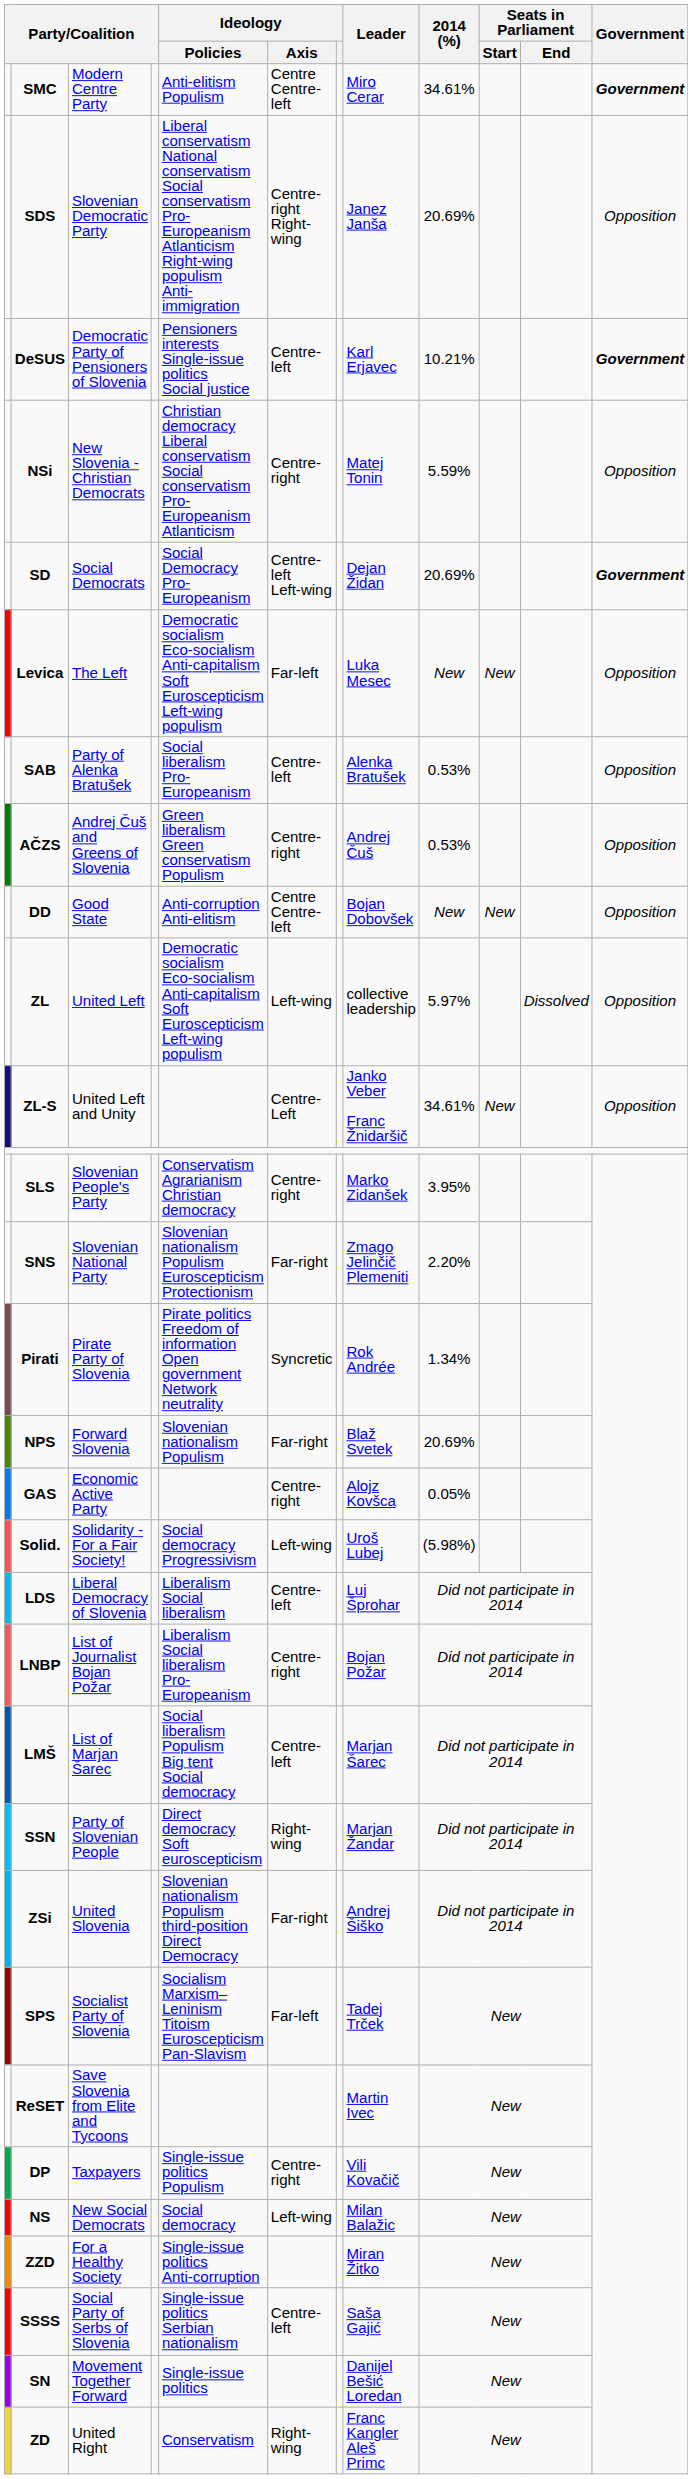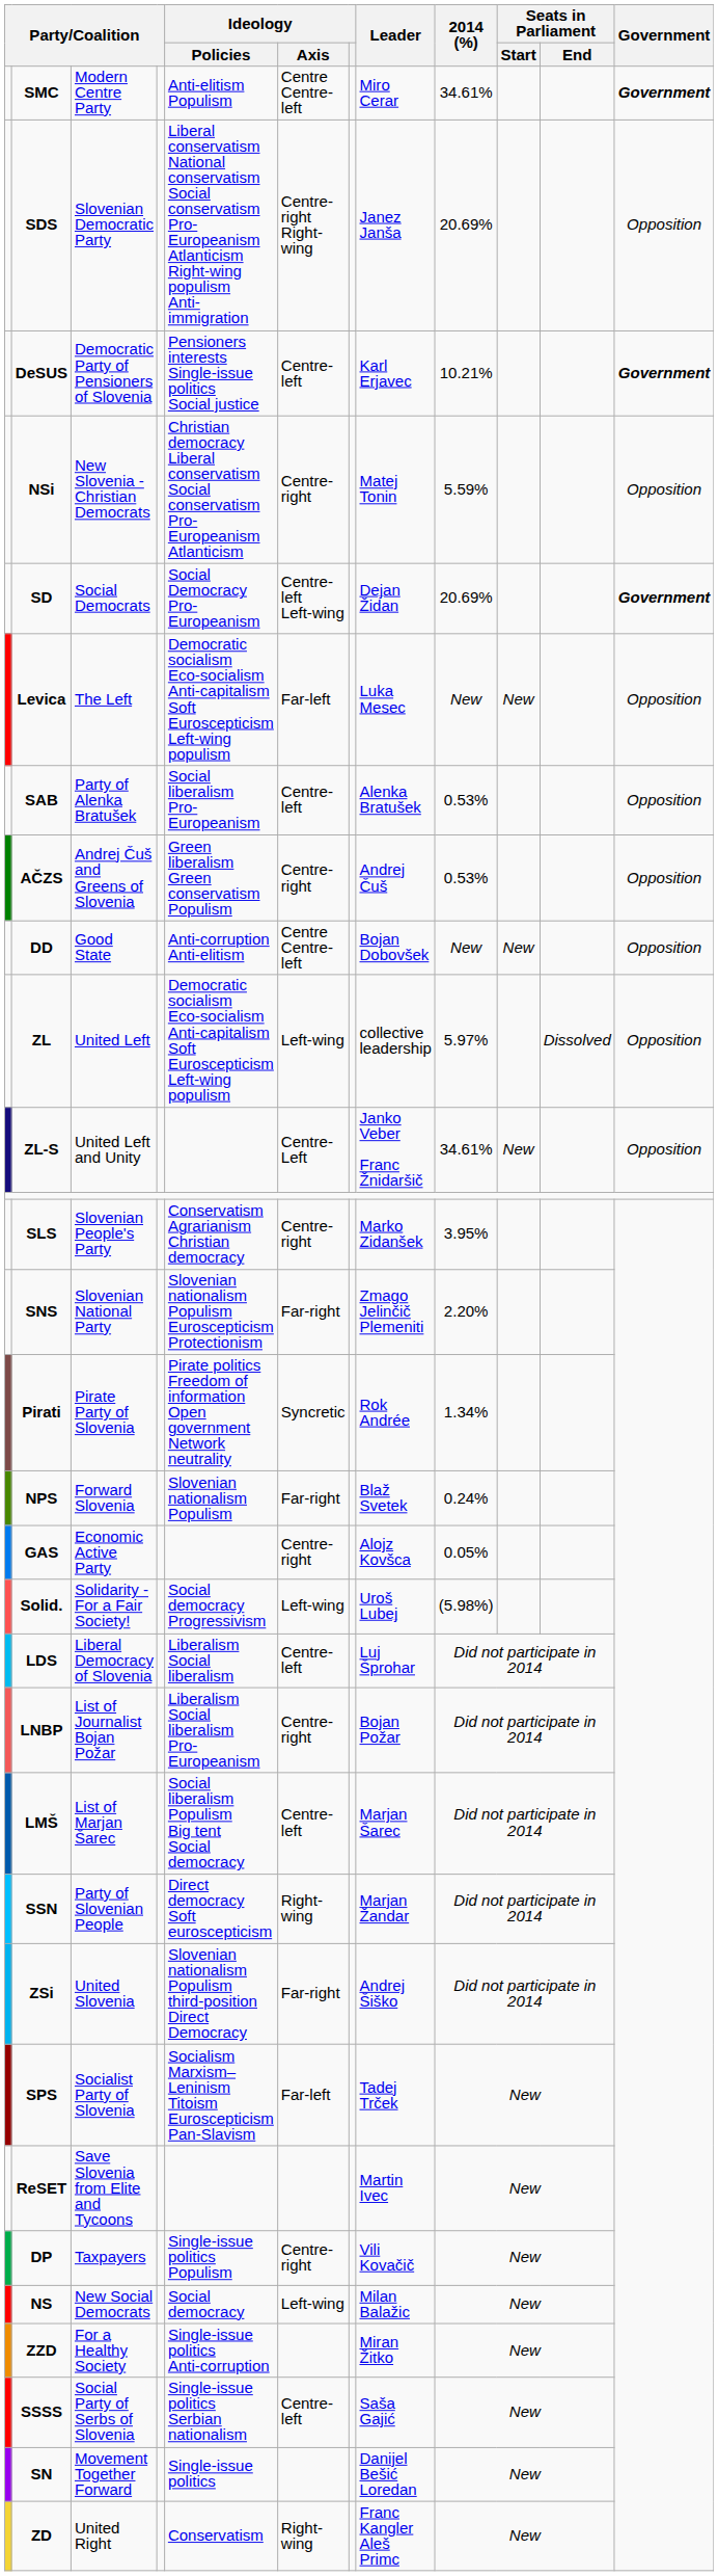NPS | 2014 (%): 20.69% -> 0.24%
